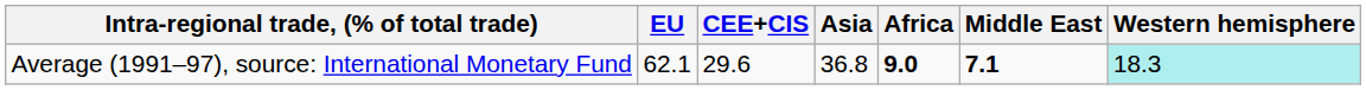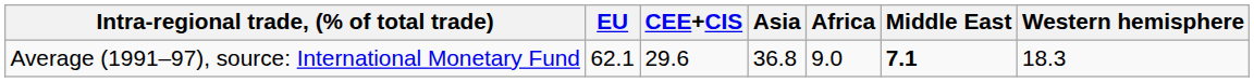row 2 | Africa: bold -> normal
row 2 | Western hemisphere: paleturquoise background -> no background
